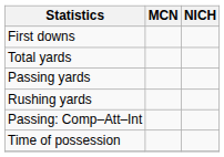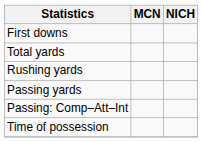rows swapped: Rushing yards <-> Passing yards
